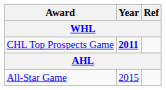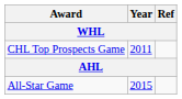CHL Top Prospects Game | Year: bold -> normal
